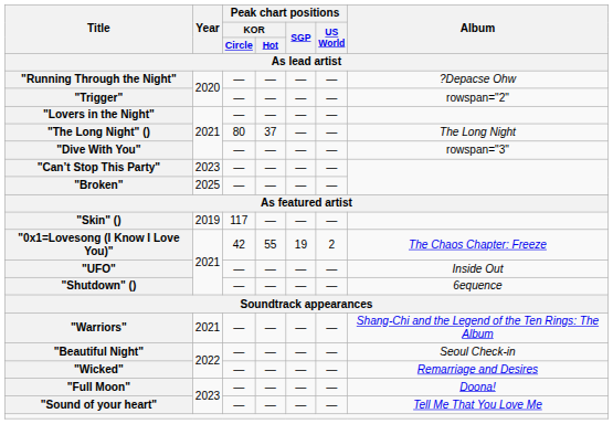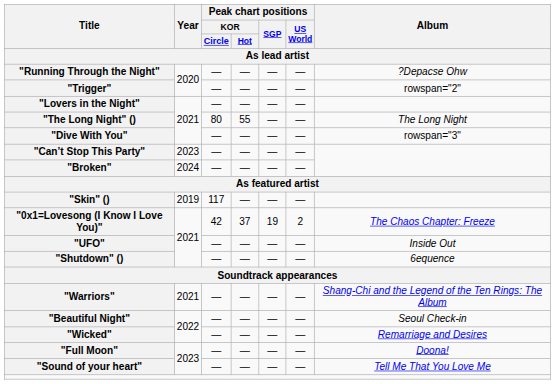"The Long Night" () | Peak chart positions / KOR / Hot: 37 -> 55
"Broken" | Year: 2025 -> 2024
"0x1=Lovesong (I Know I Love You)" | Peak chart positions / KOR / Hot: 55 -> 37
